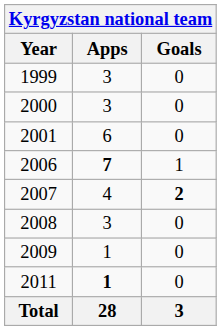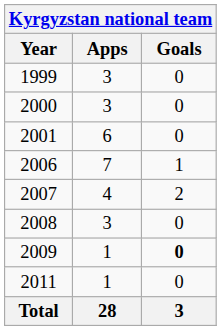2006 | Apps: bold -> normal
2007 | Goals: bold -> normal
2009 | Goals: normal -> bold
2011 | Apps: bold -> normal
